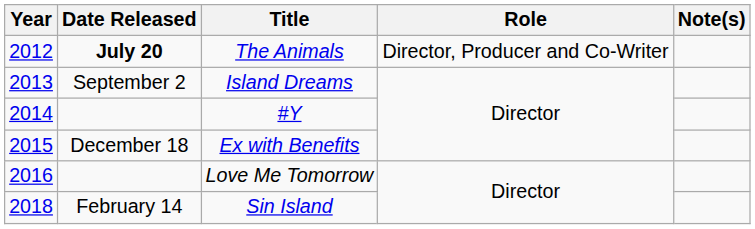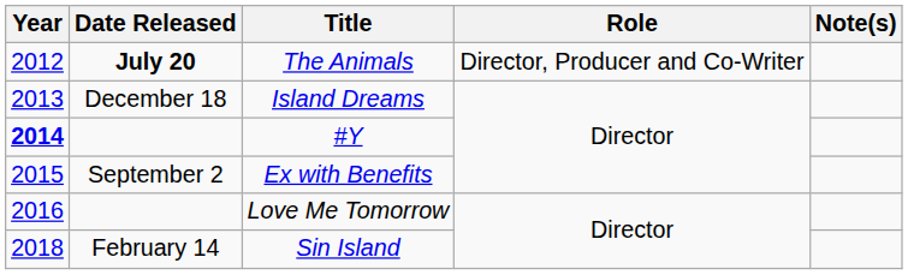Island Dreams | Date Released: September 2 -> December 18
#Y | Year: normal -> bold
Ex with Benefits | Date Released: December 18 -> September 2
